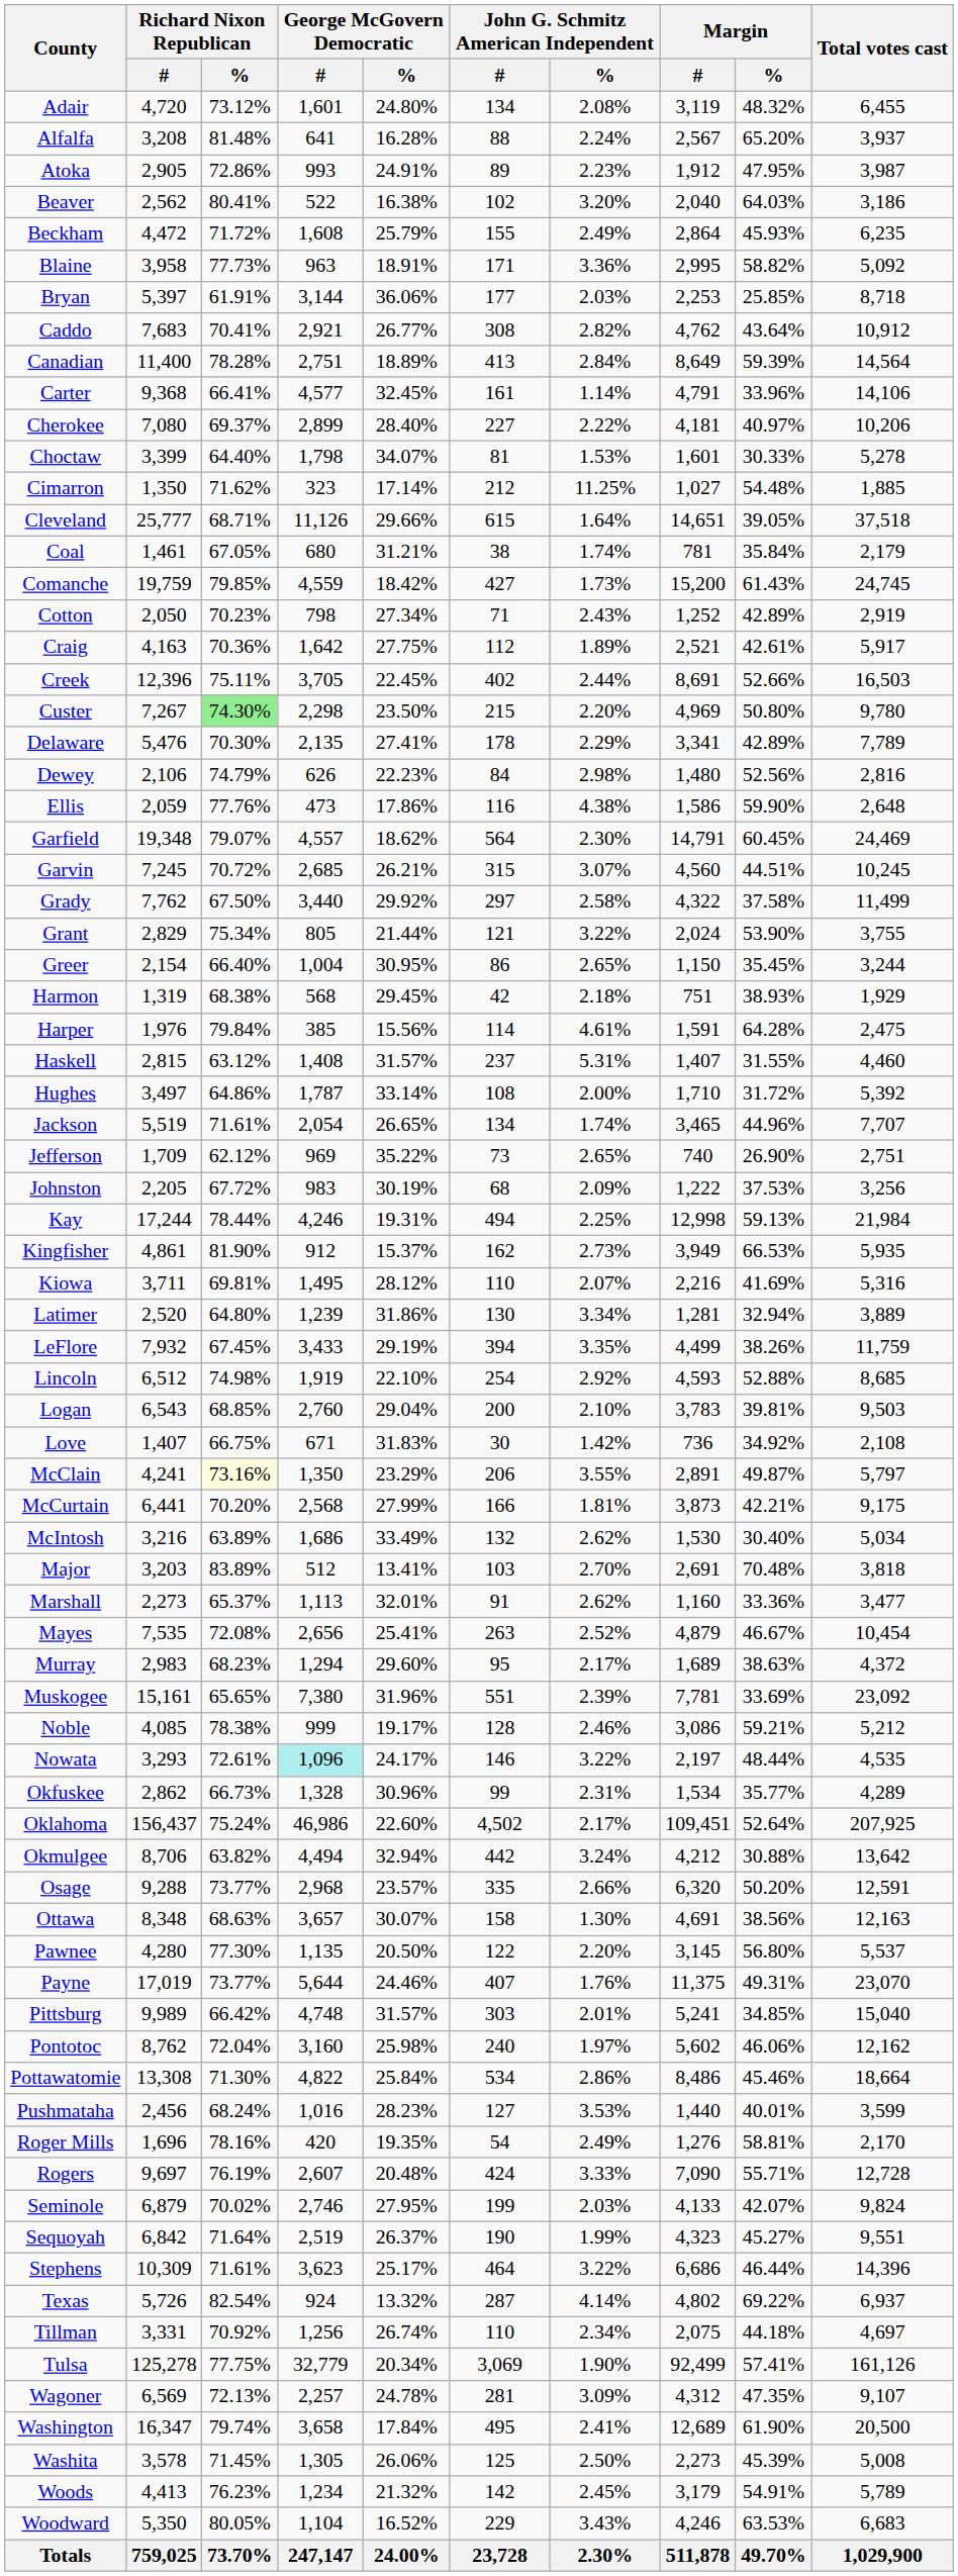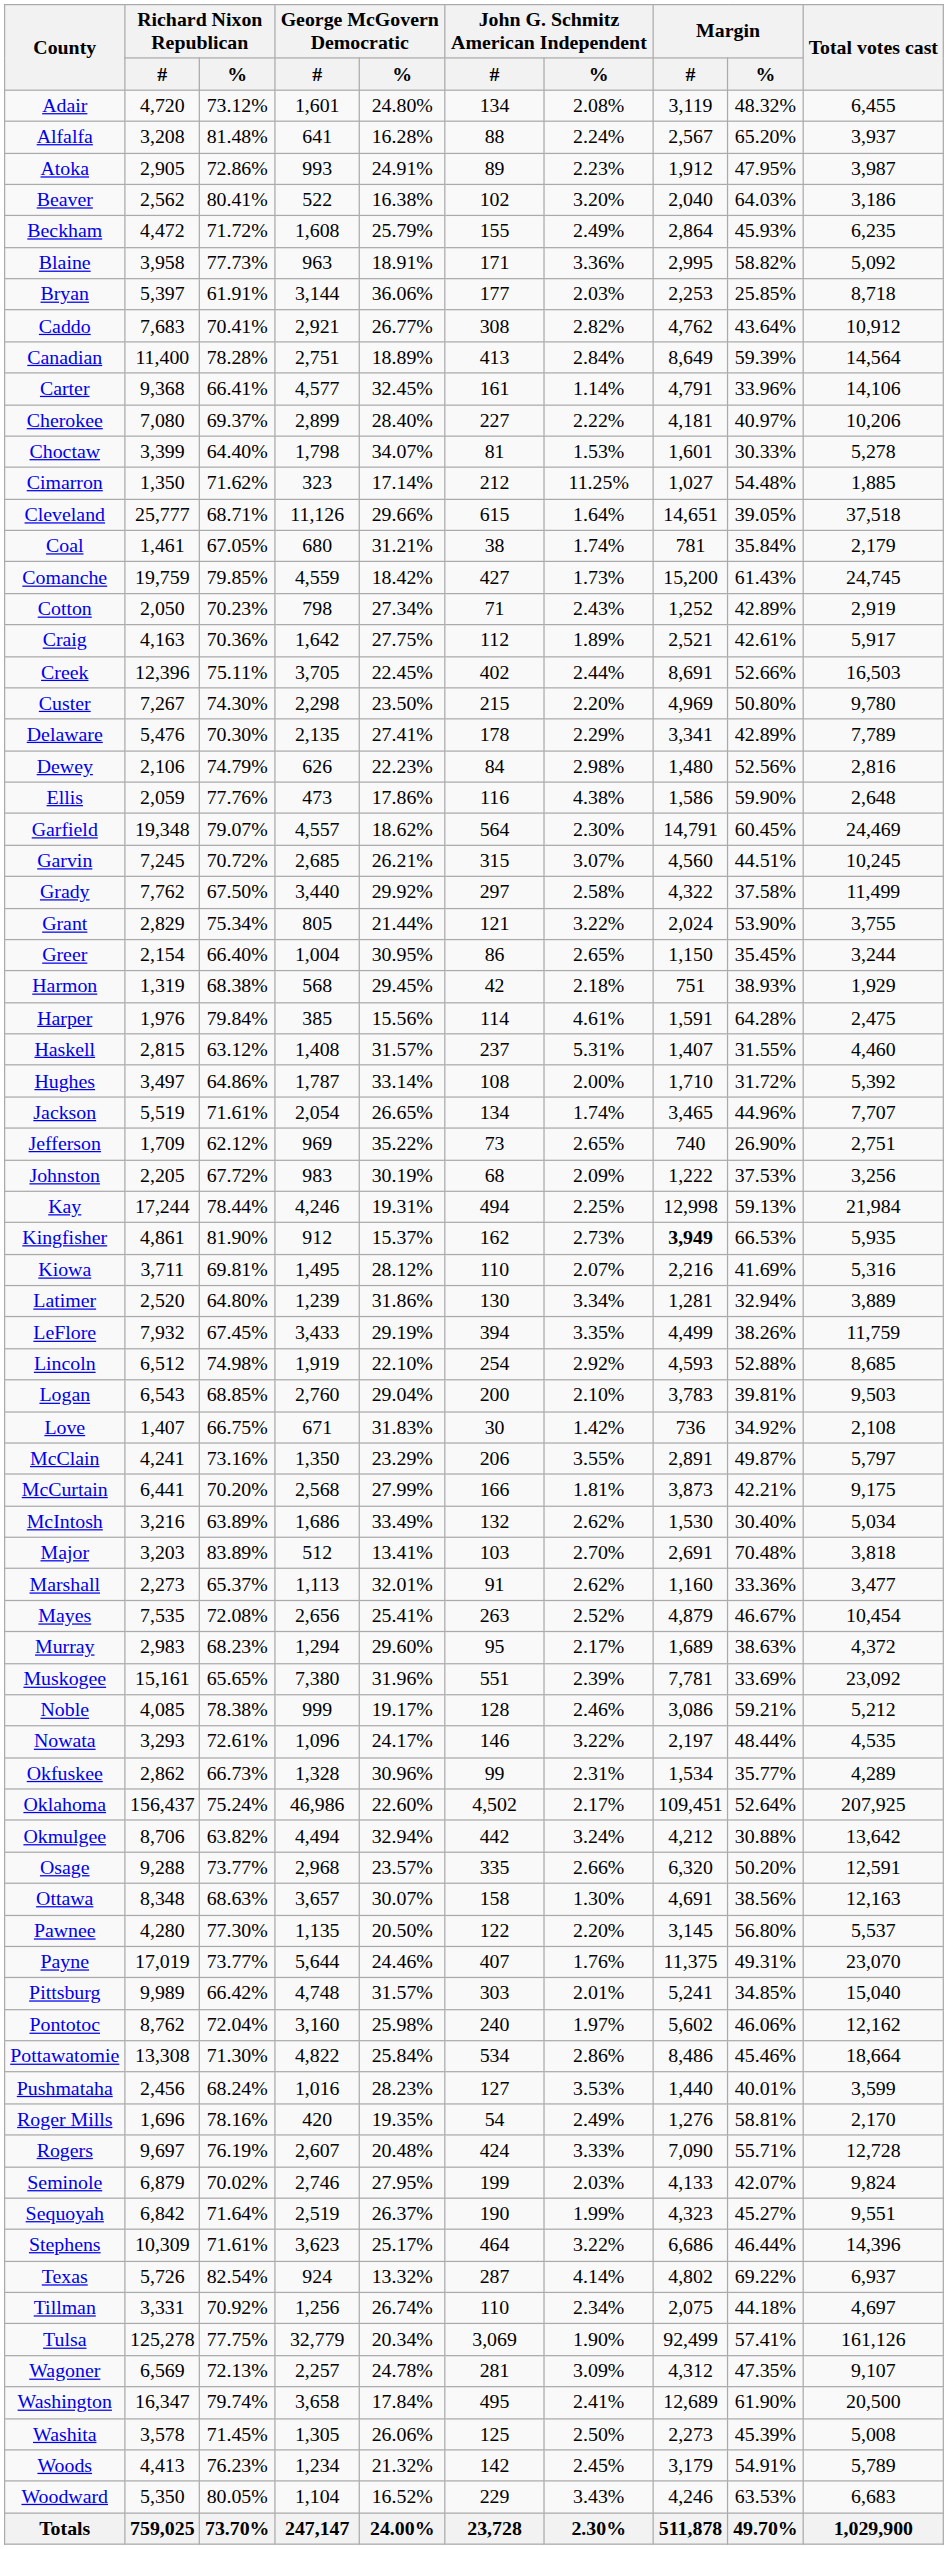Custer | Richard Nixon Republican / %: lightgreen background -> no background
Kingfisher | Margin / #: normal -> bold
McClain | Richard Nixon Republican / %: lightyellow background -> no background
Nowata | George McGovern Democratic / #: paleturquoise background -> no background
